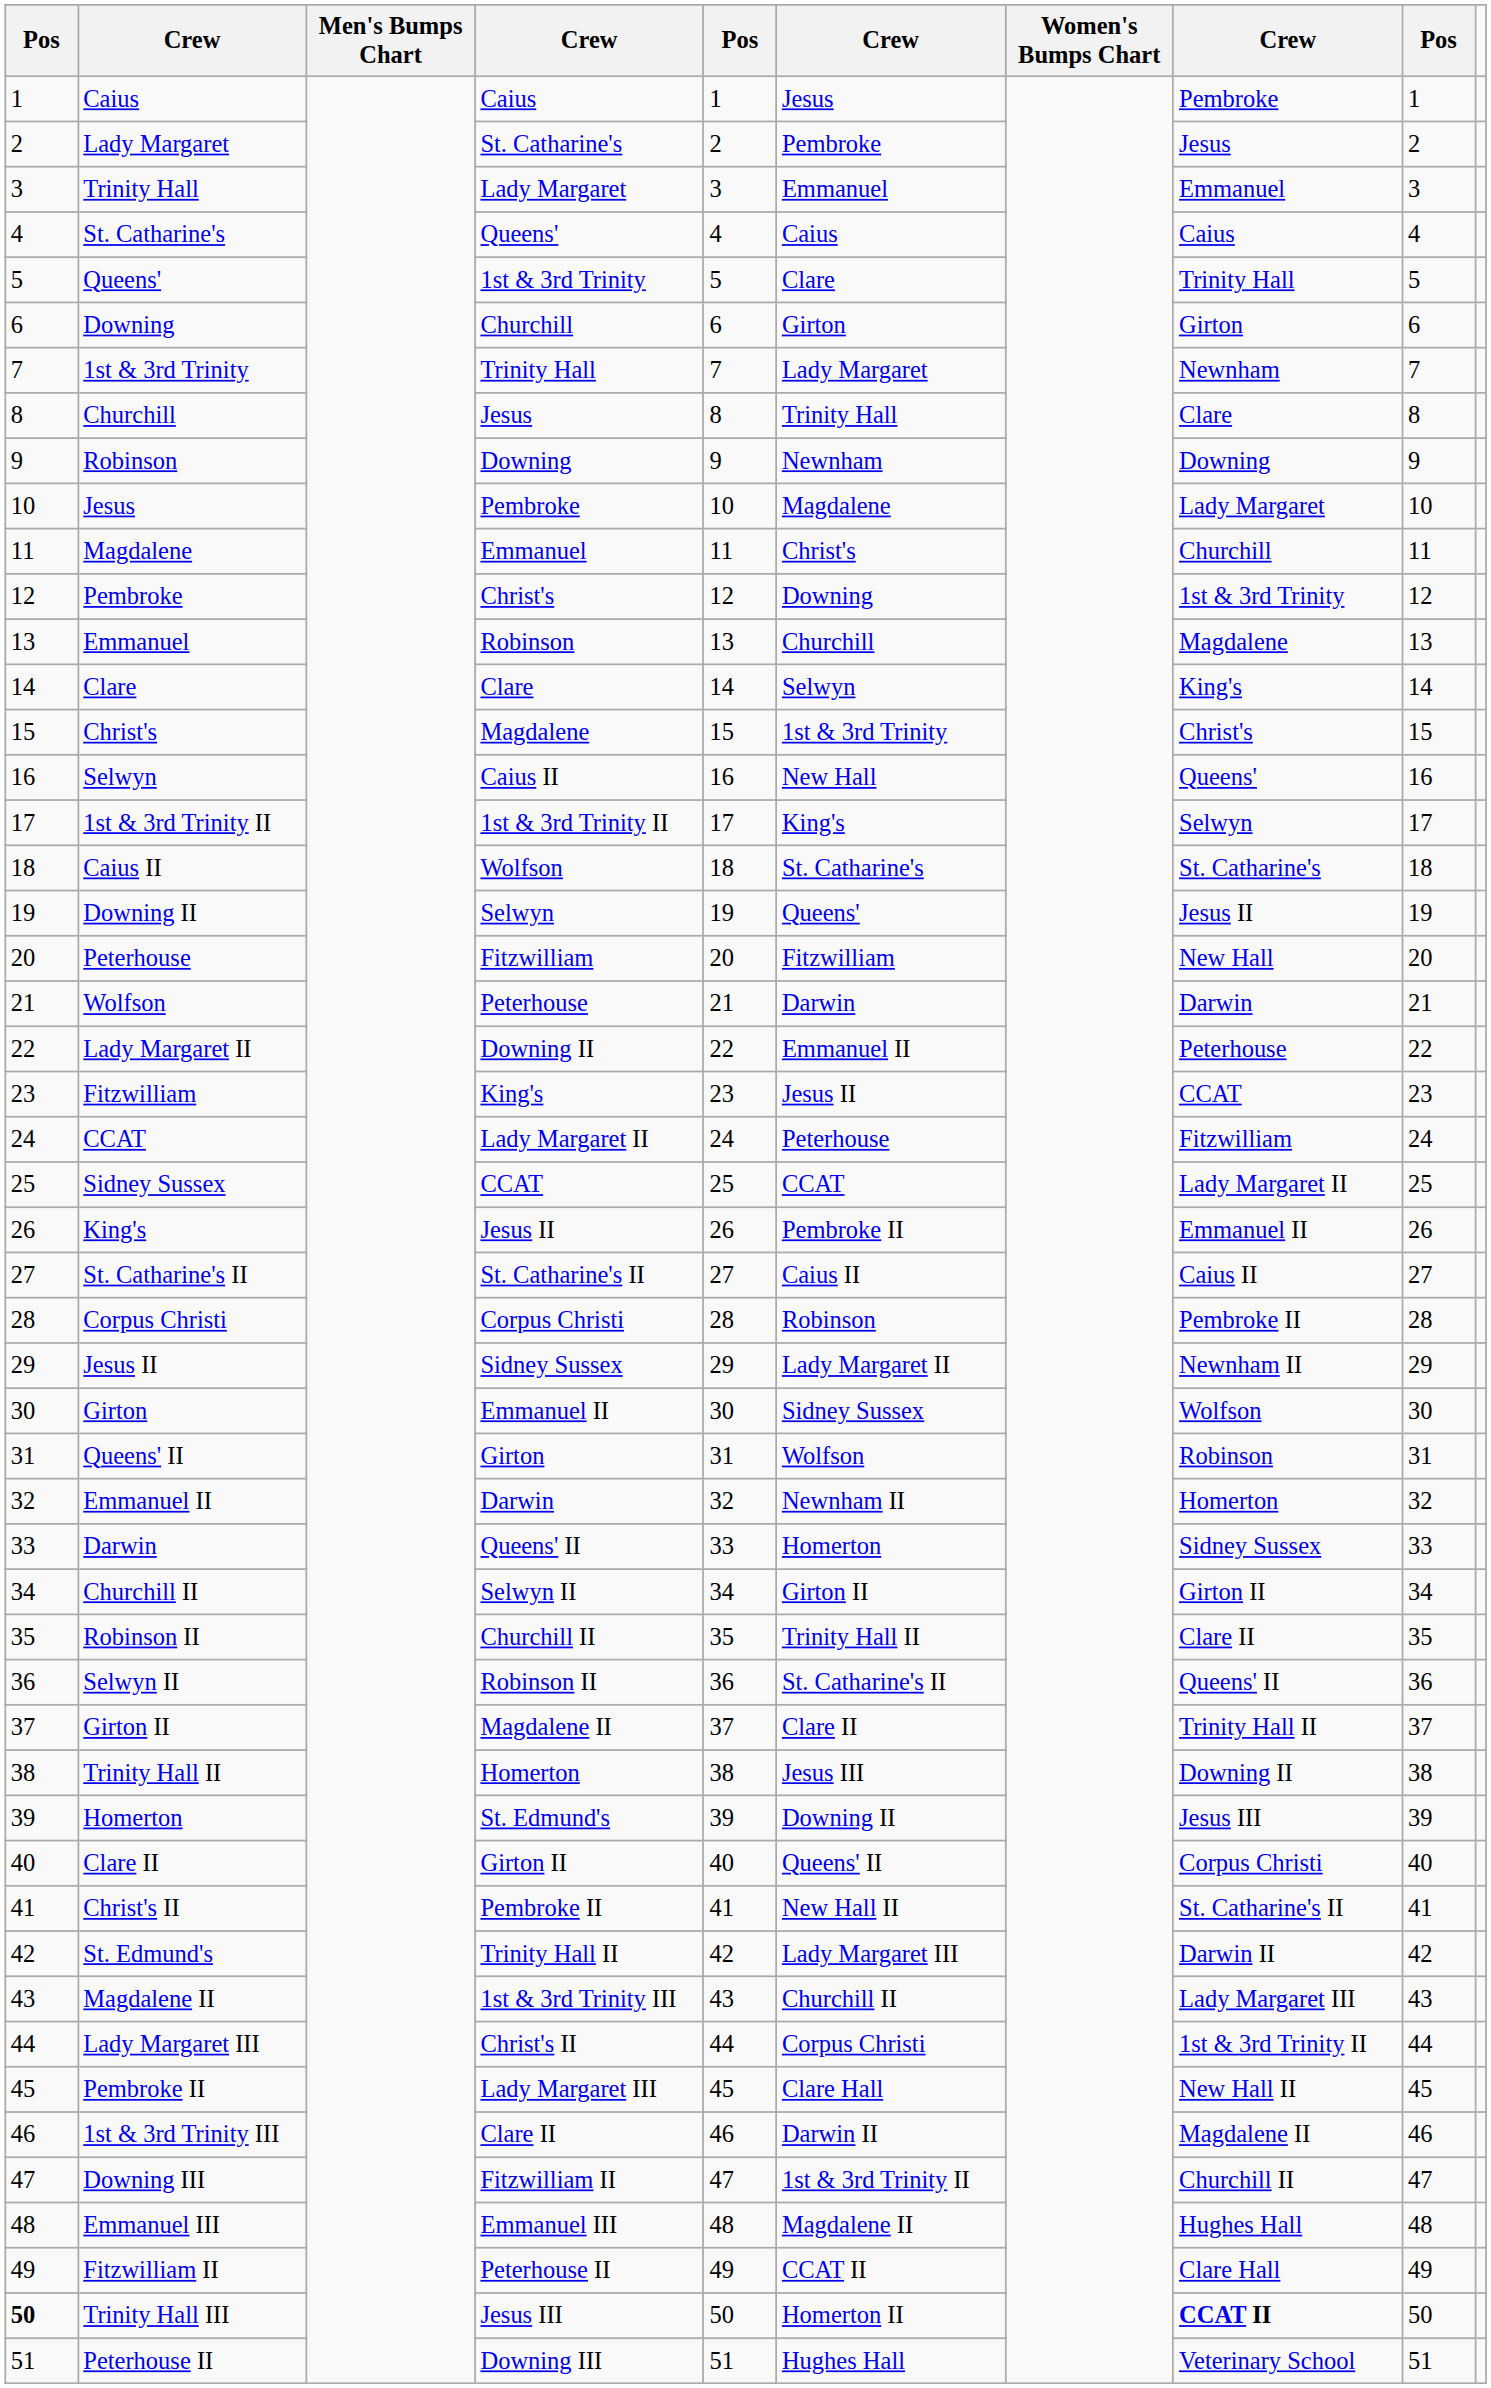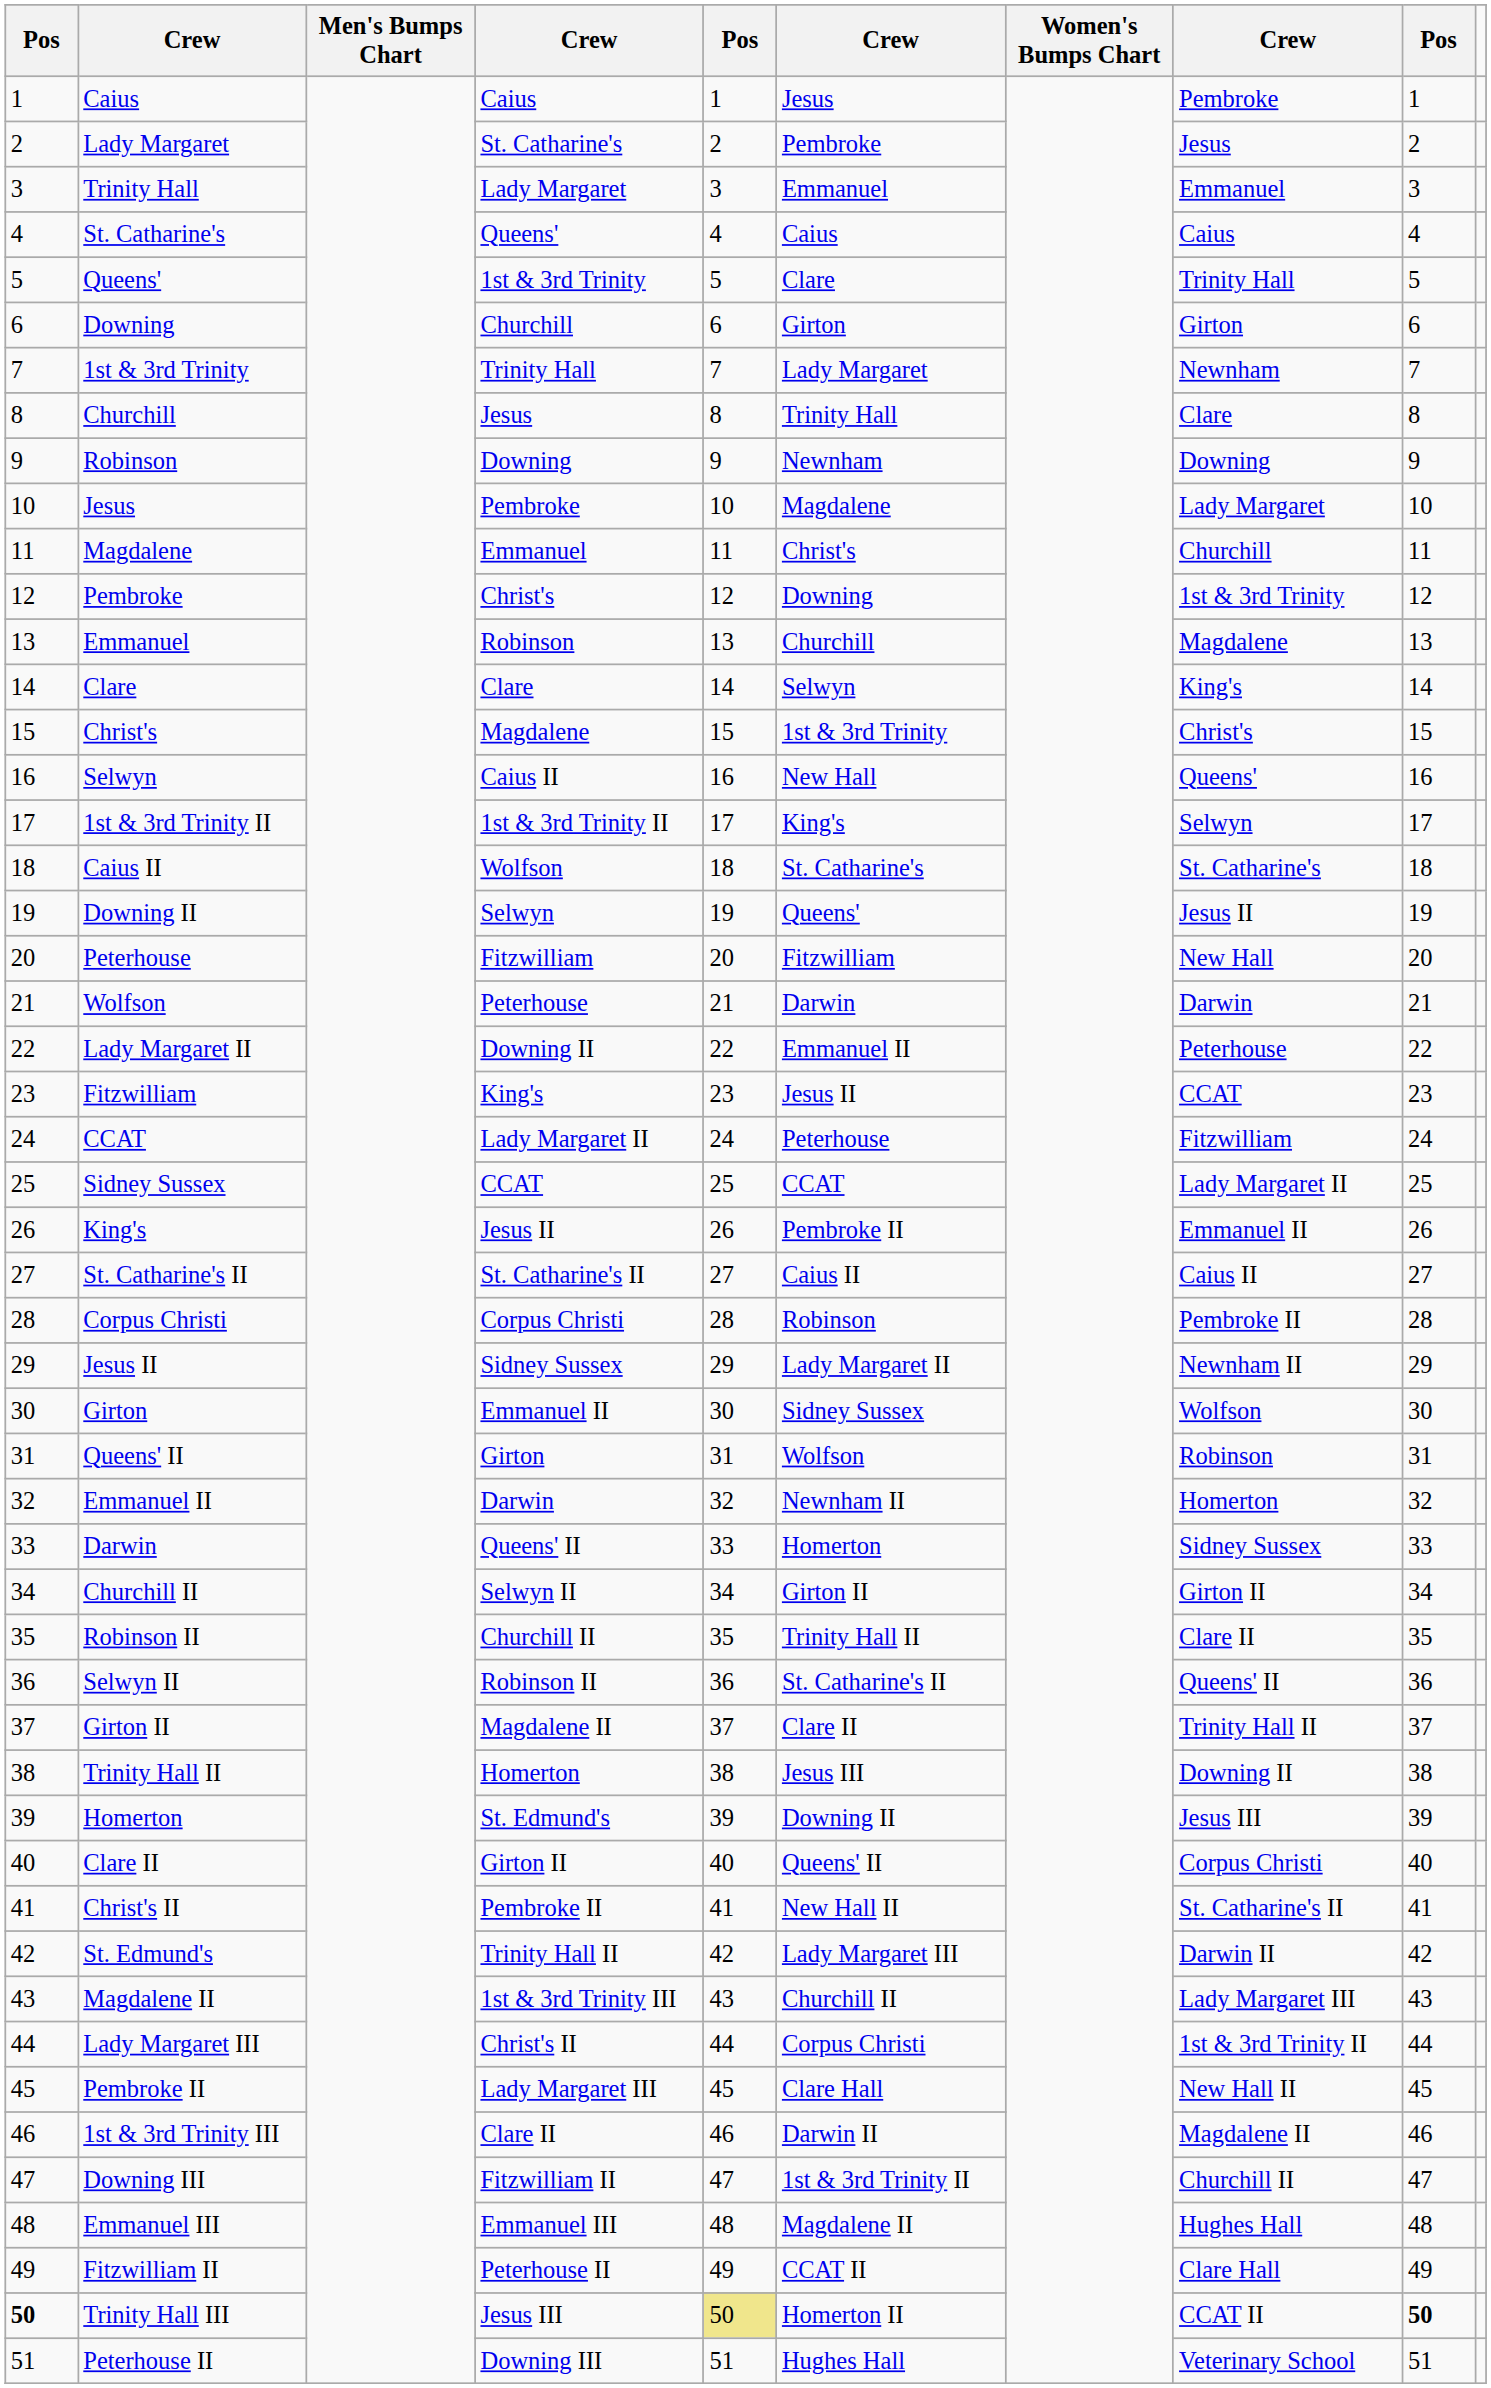Trinity Hall III | column 5: no background -> khaki background
Trinity Hall III | column 8: bold -> normal
Trinity Hall III | column 9: normal -> bold
